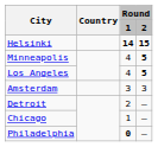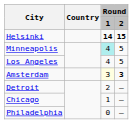Minneapolis | Round / 1: no background -> paleturquoise background
Minneapolis | Round / 2: bold -> normal
Los Angeles | Round / 2: bold -> normal
Amsterdam | Round / 1: no background -> lightyellow background
Amsterdam | Round / 2: normal -> bold
Philadelphia | Round / 1: bold -> normal
